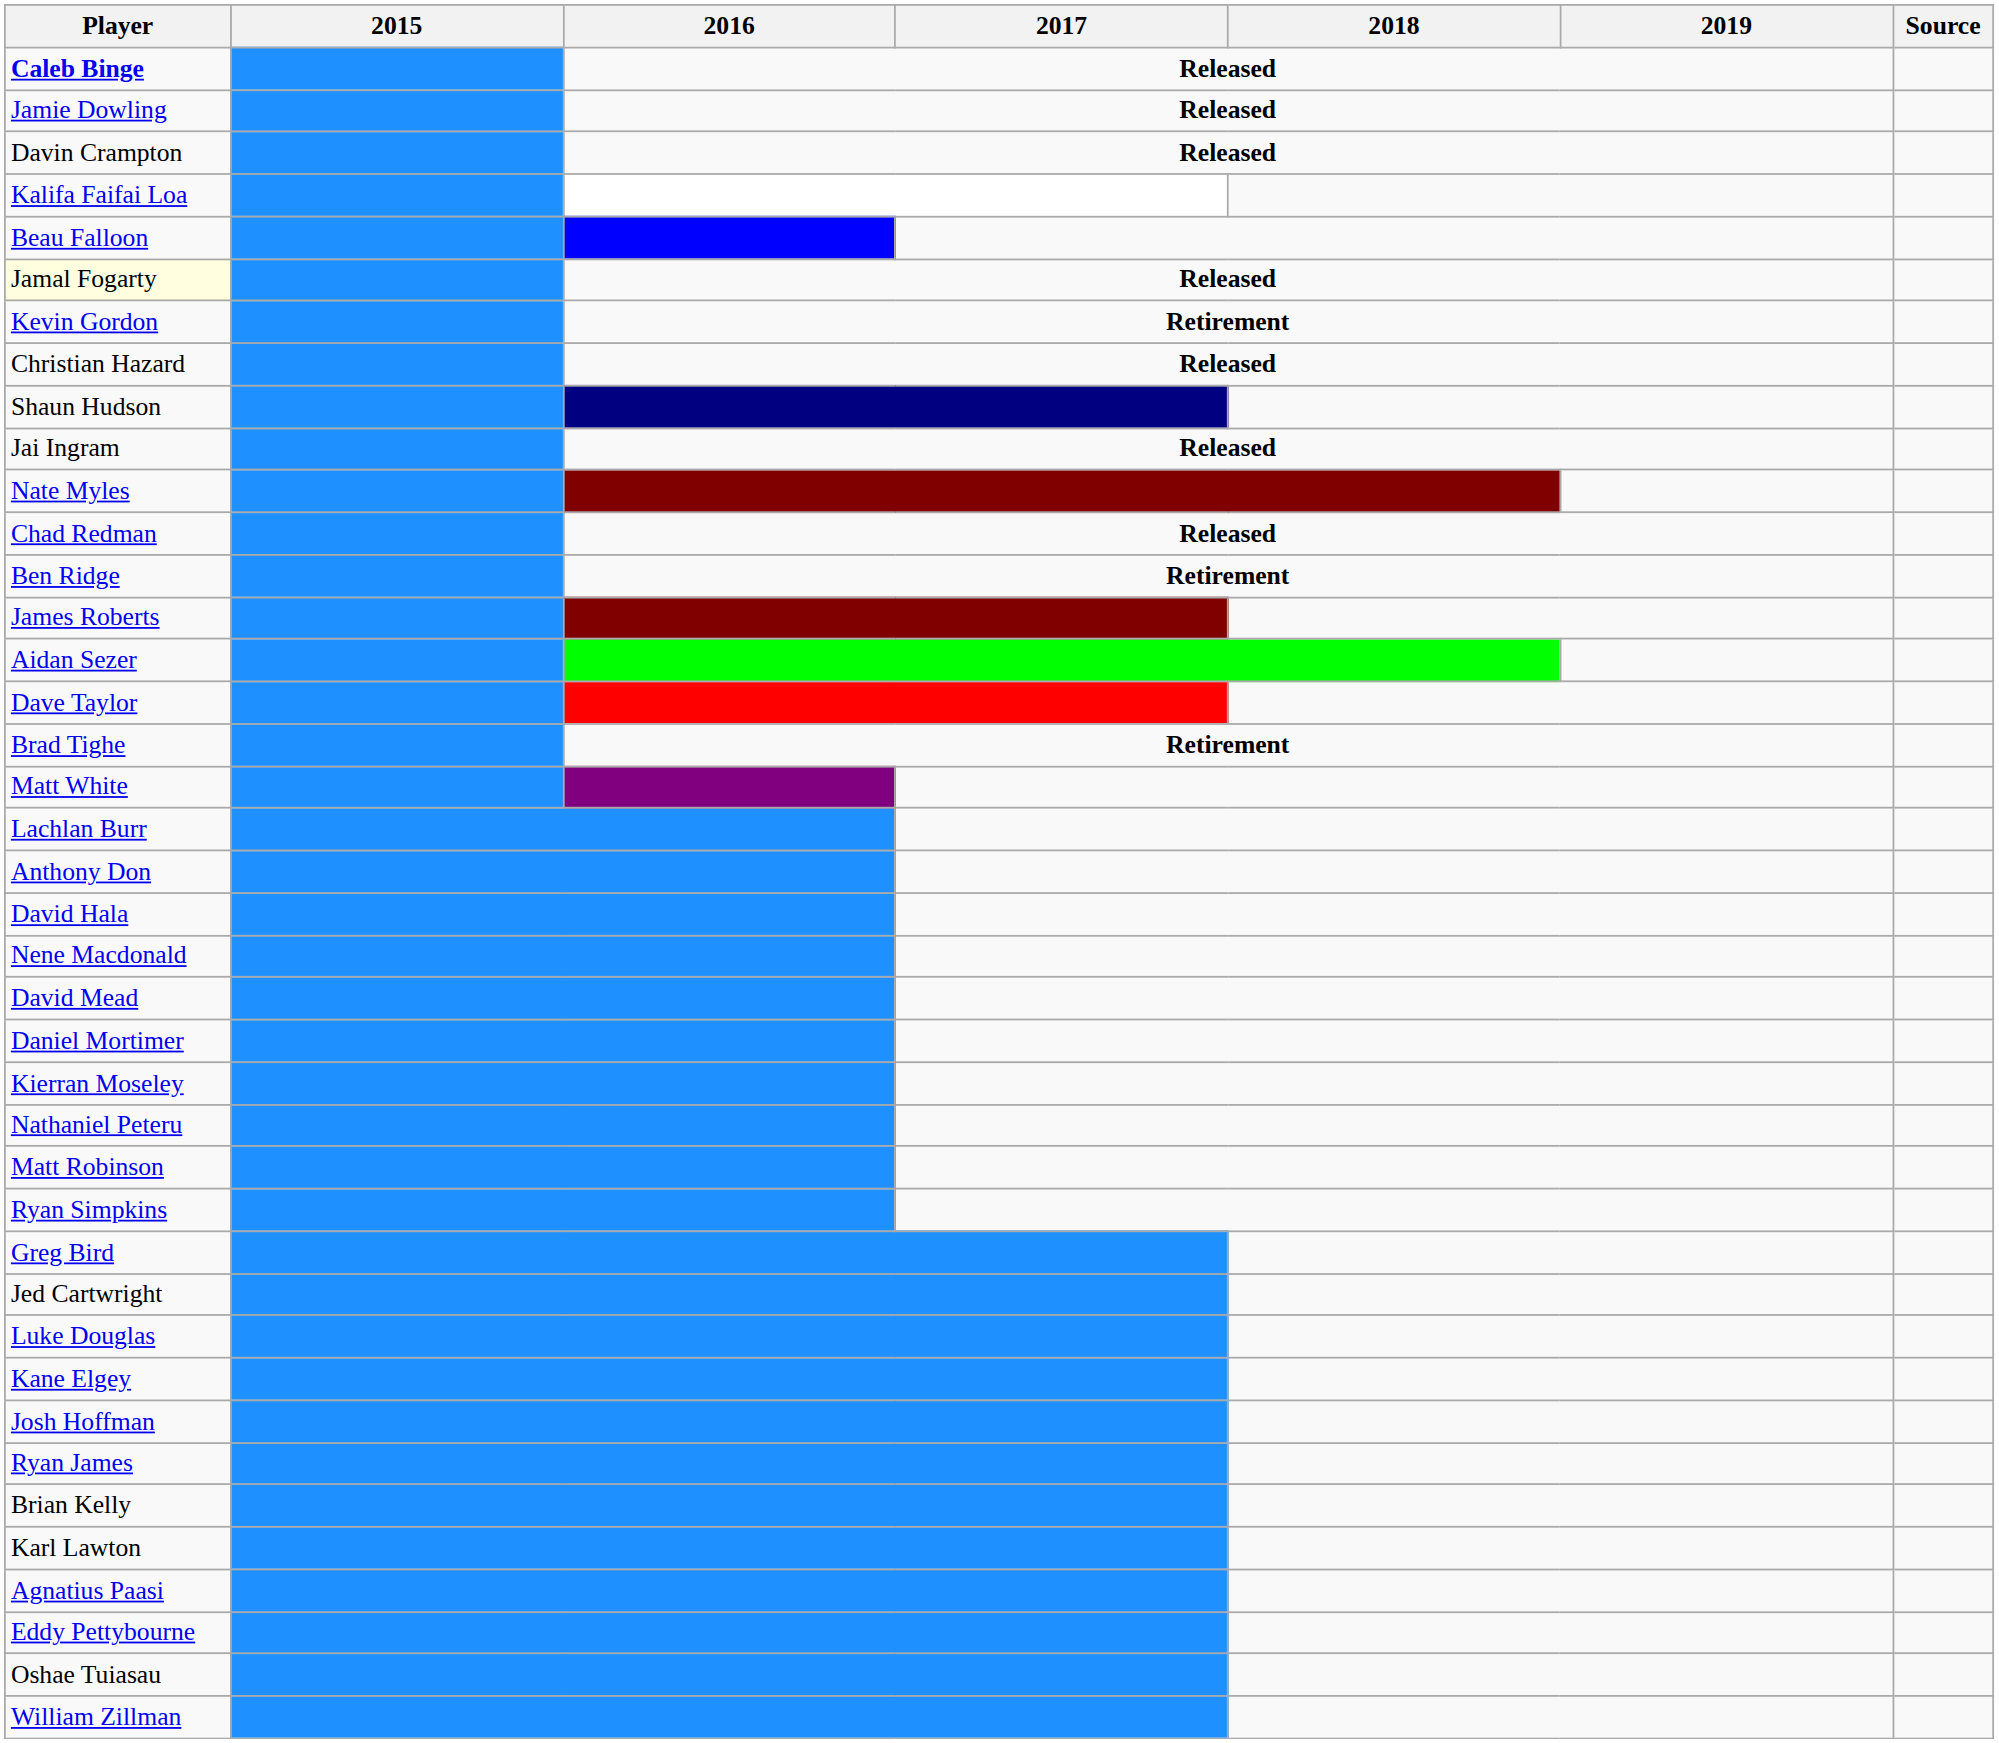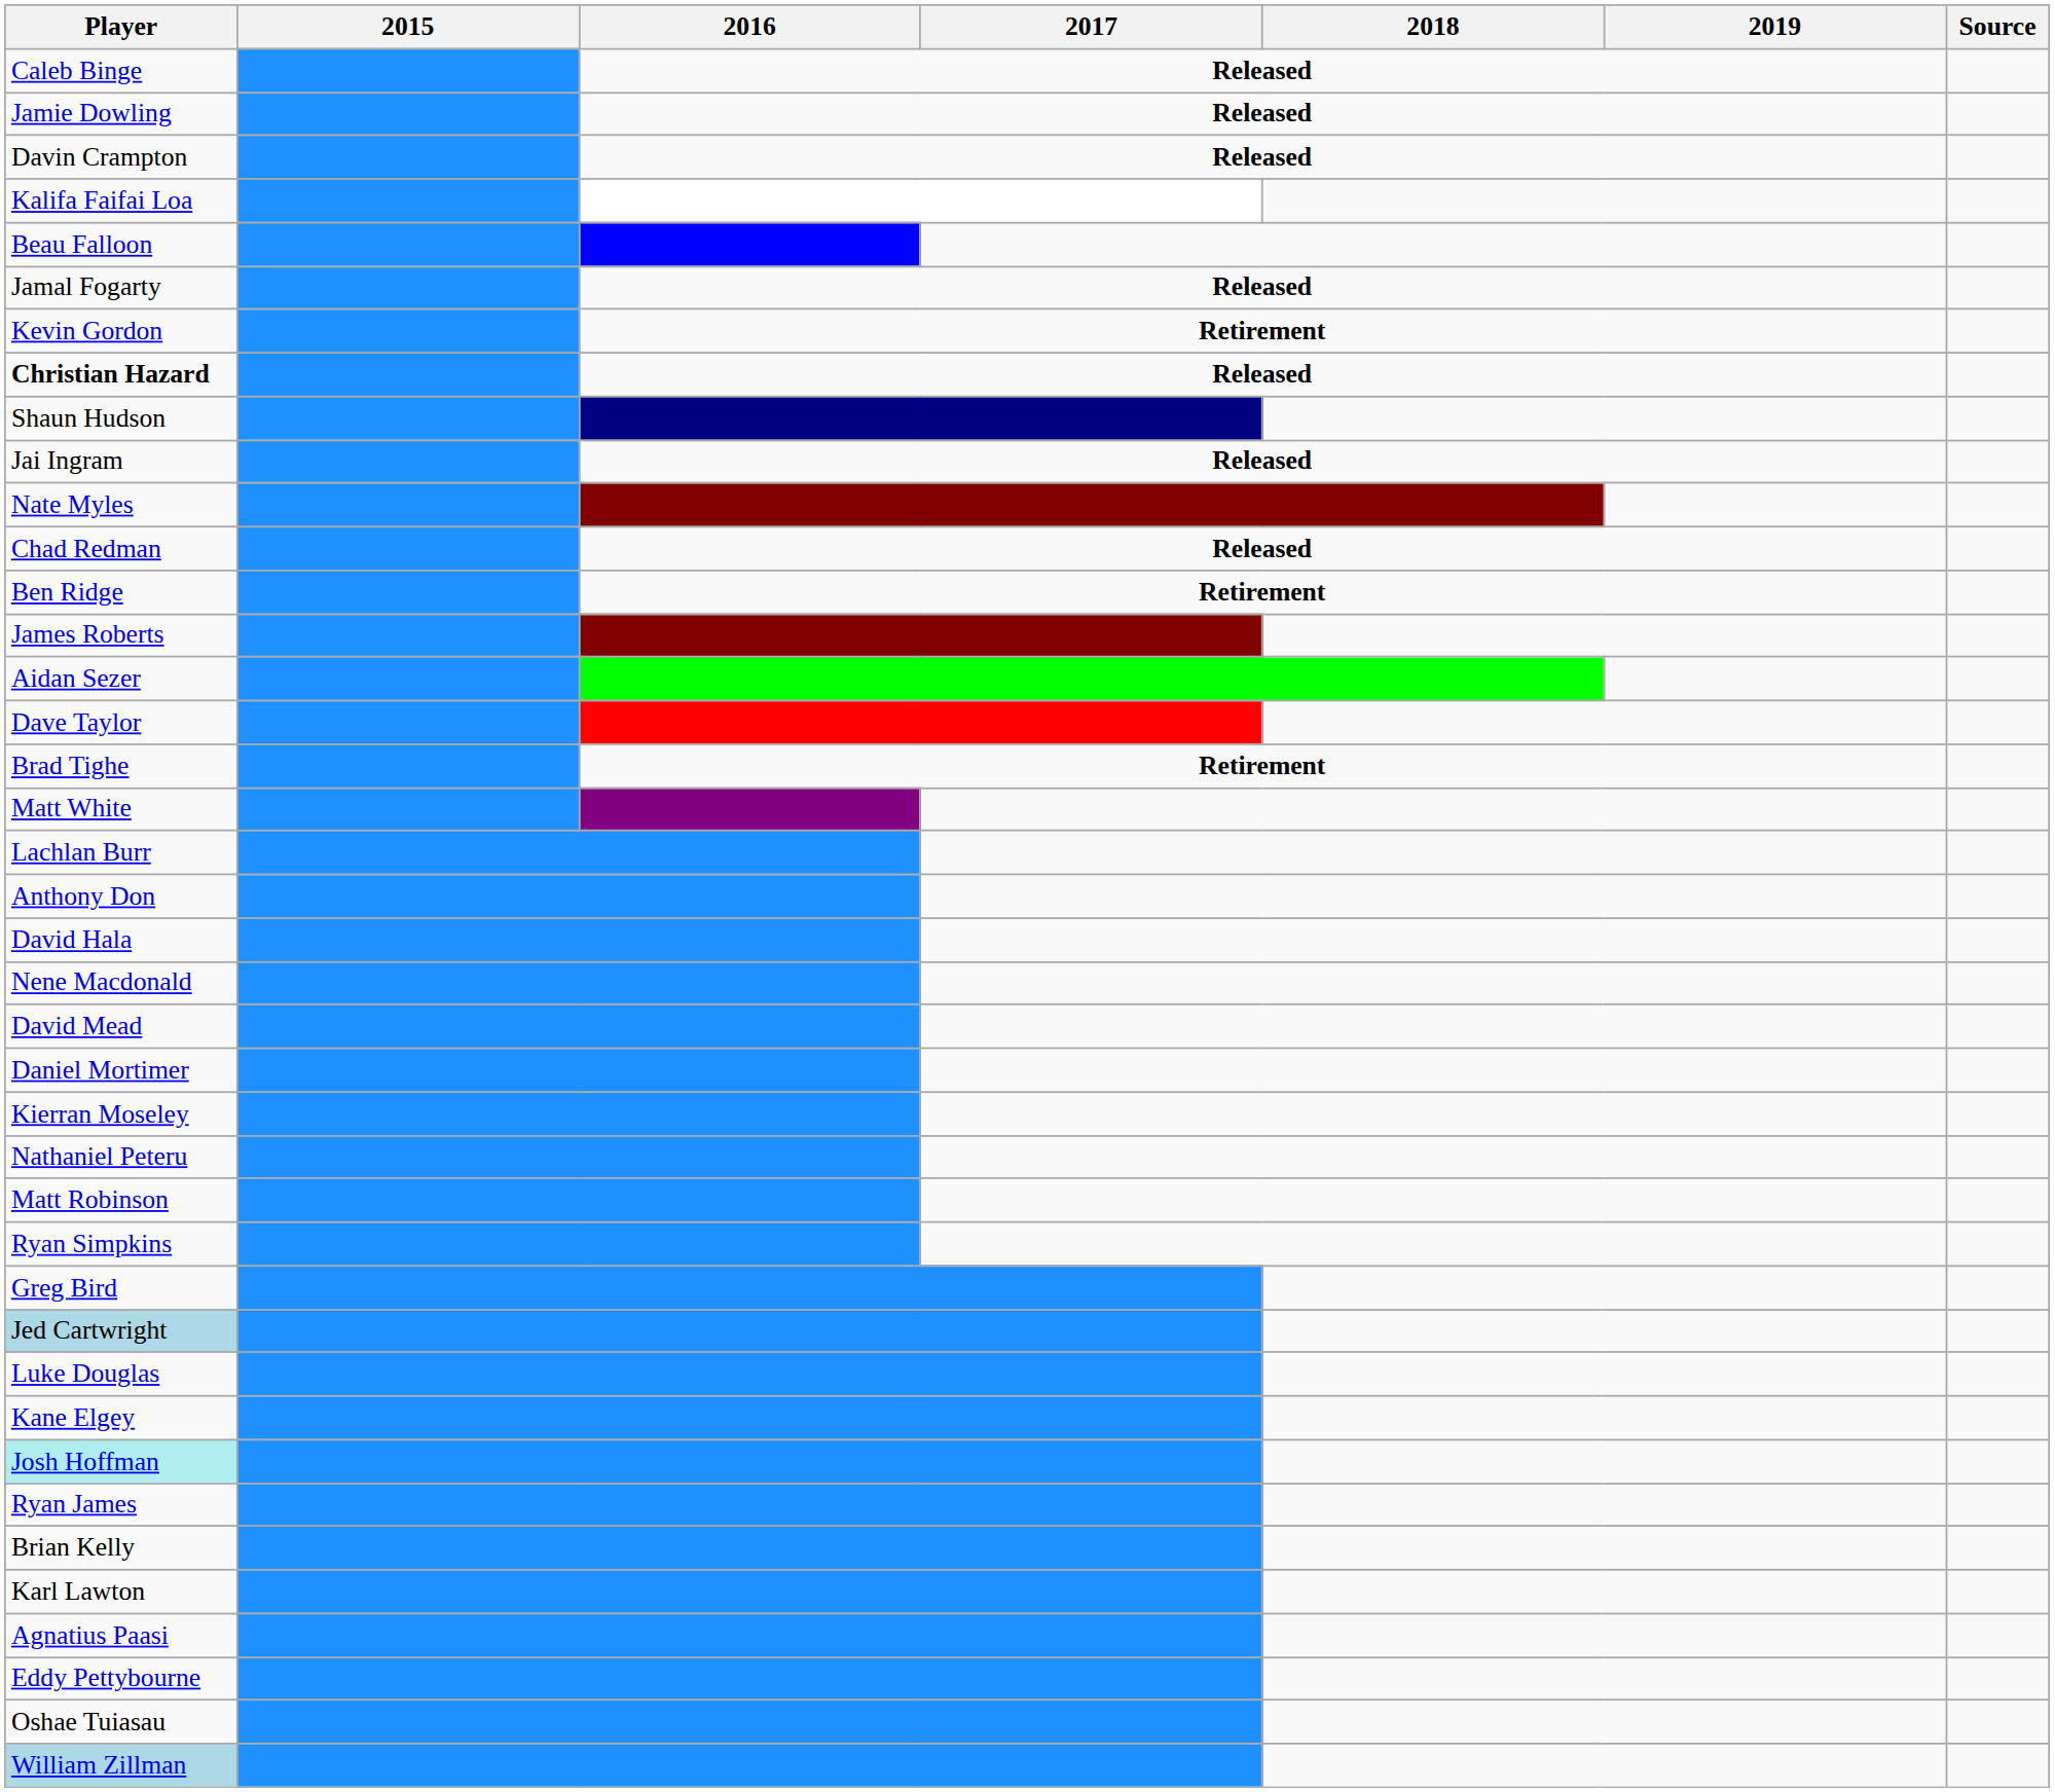Caleb Binge | Player: bold -> normal
Jamal Fogarty | Player: lightyellow background -> no background
Christian Hazard | Player: normal -> bold
Jed Cartwright | Player: no background -> lightblue background
Josh Hoffman | Player: no background -> paleturquoise background
William Zillman | Player: no background -> lightblue background
